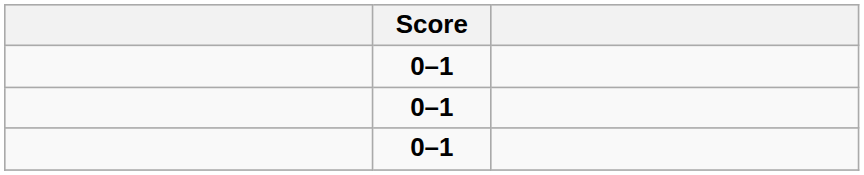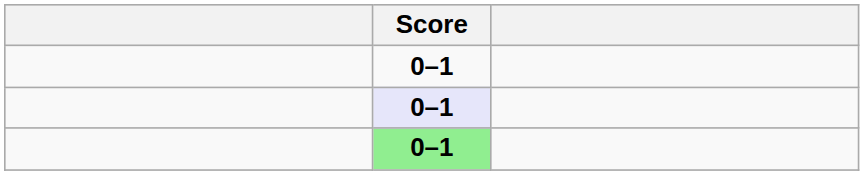row 3 | Score: no background -> lavender background
row 4 | Score: no background -> lightgreen background
